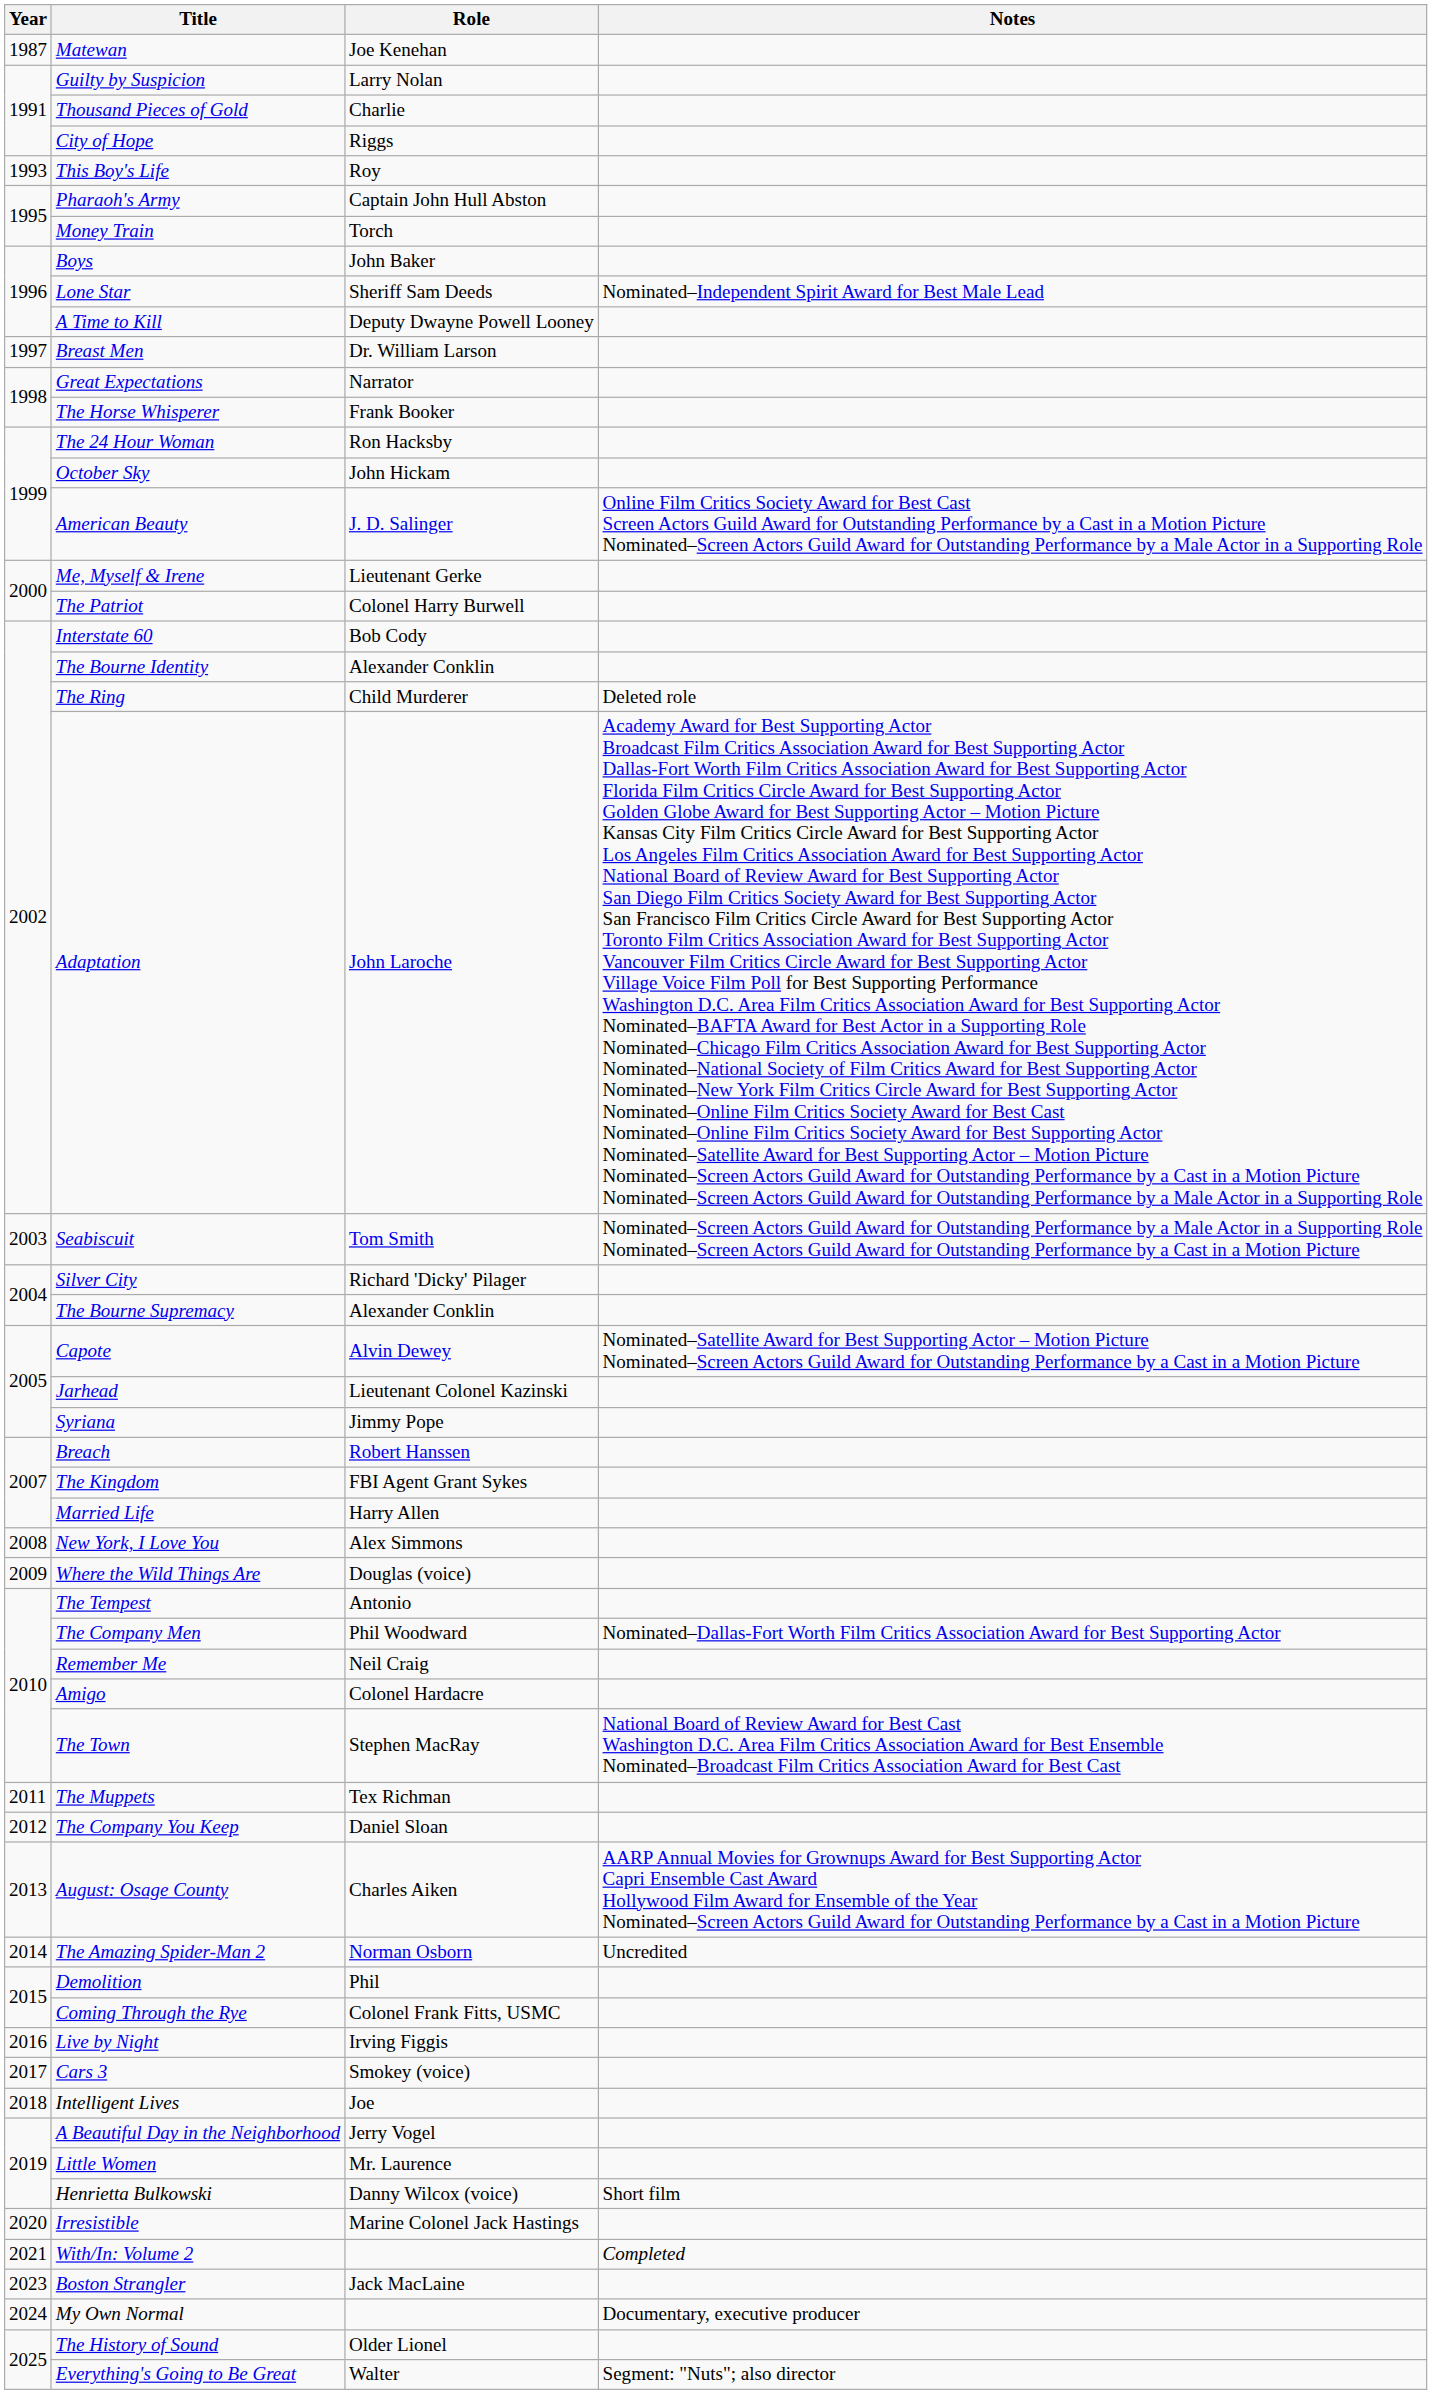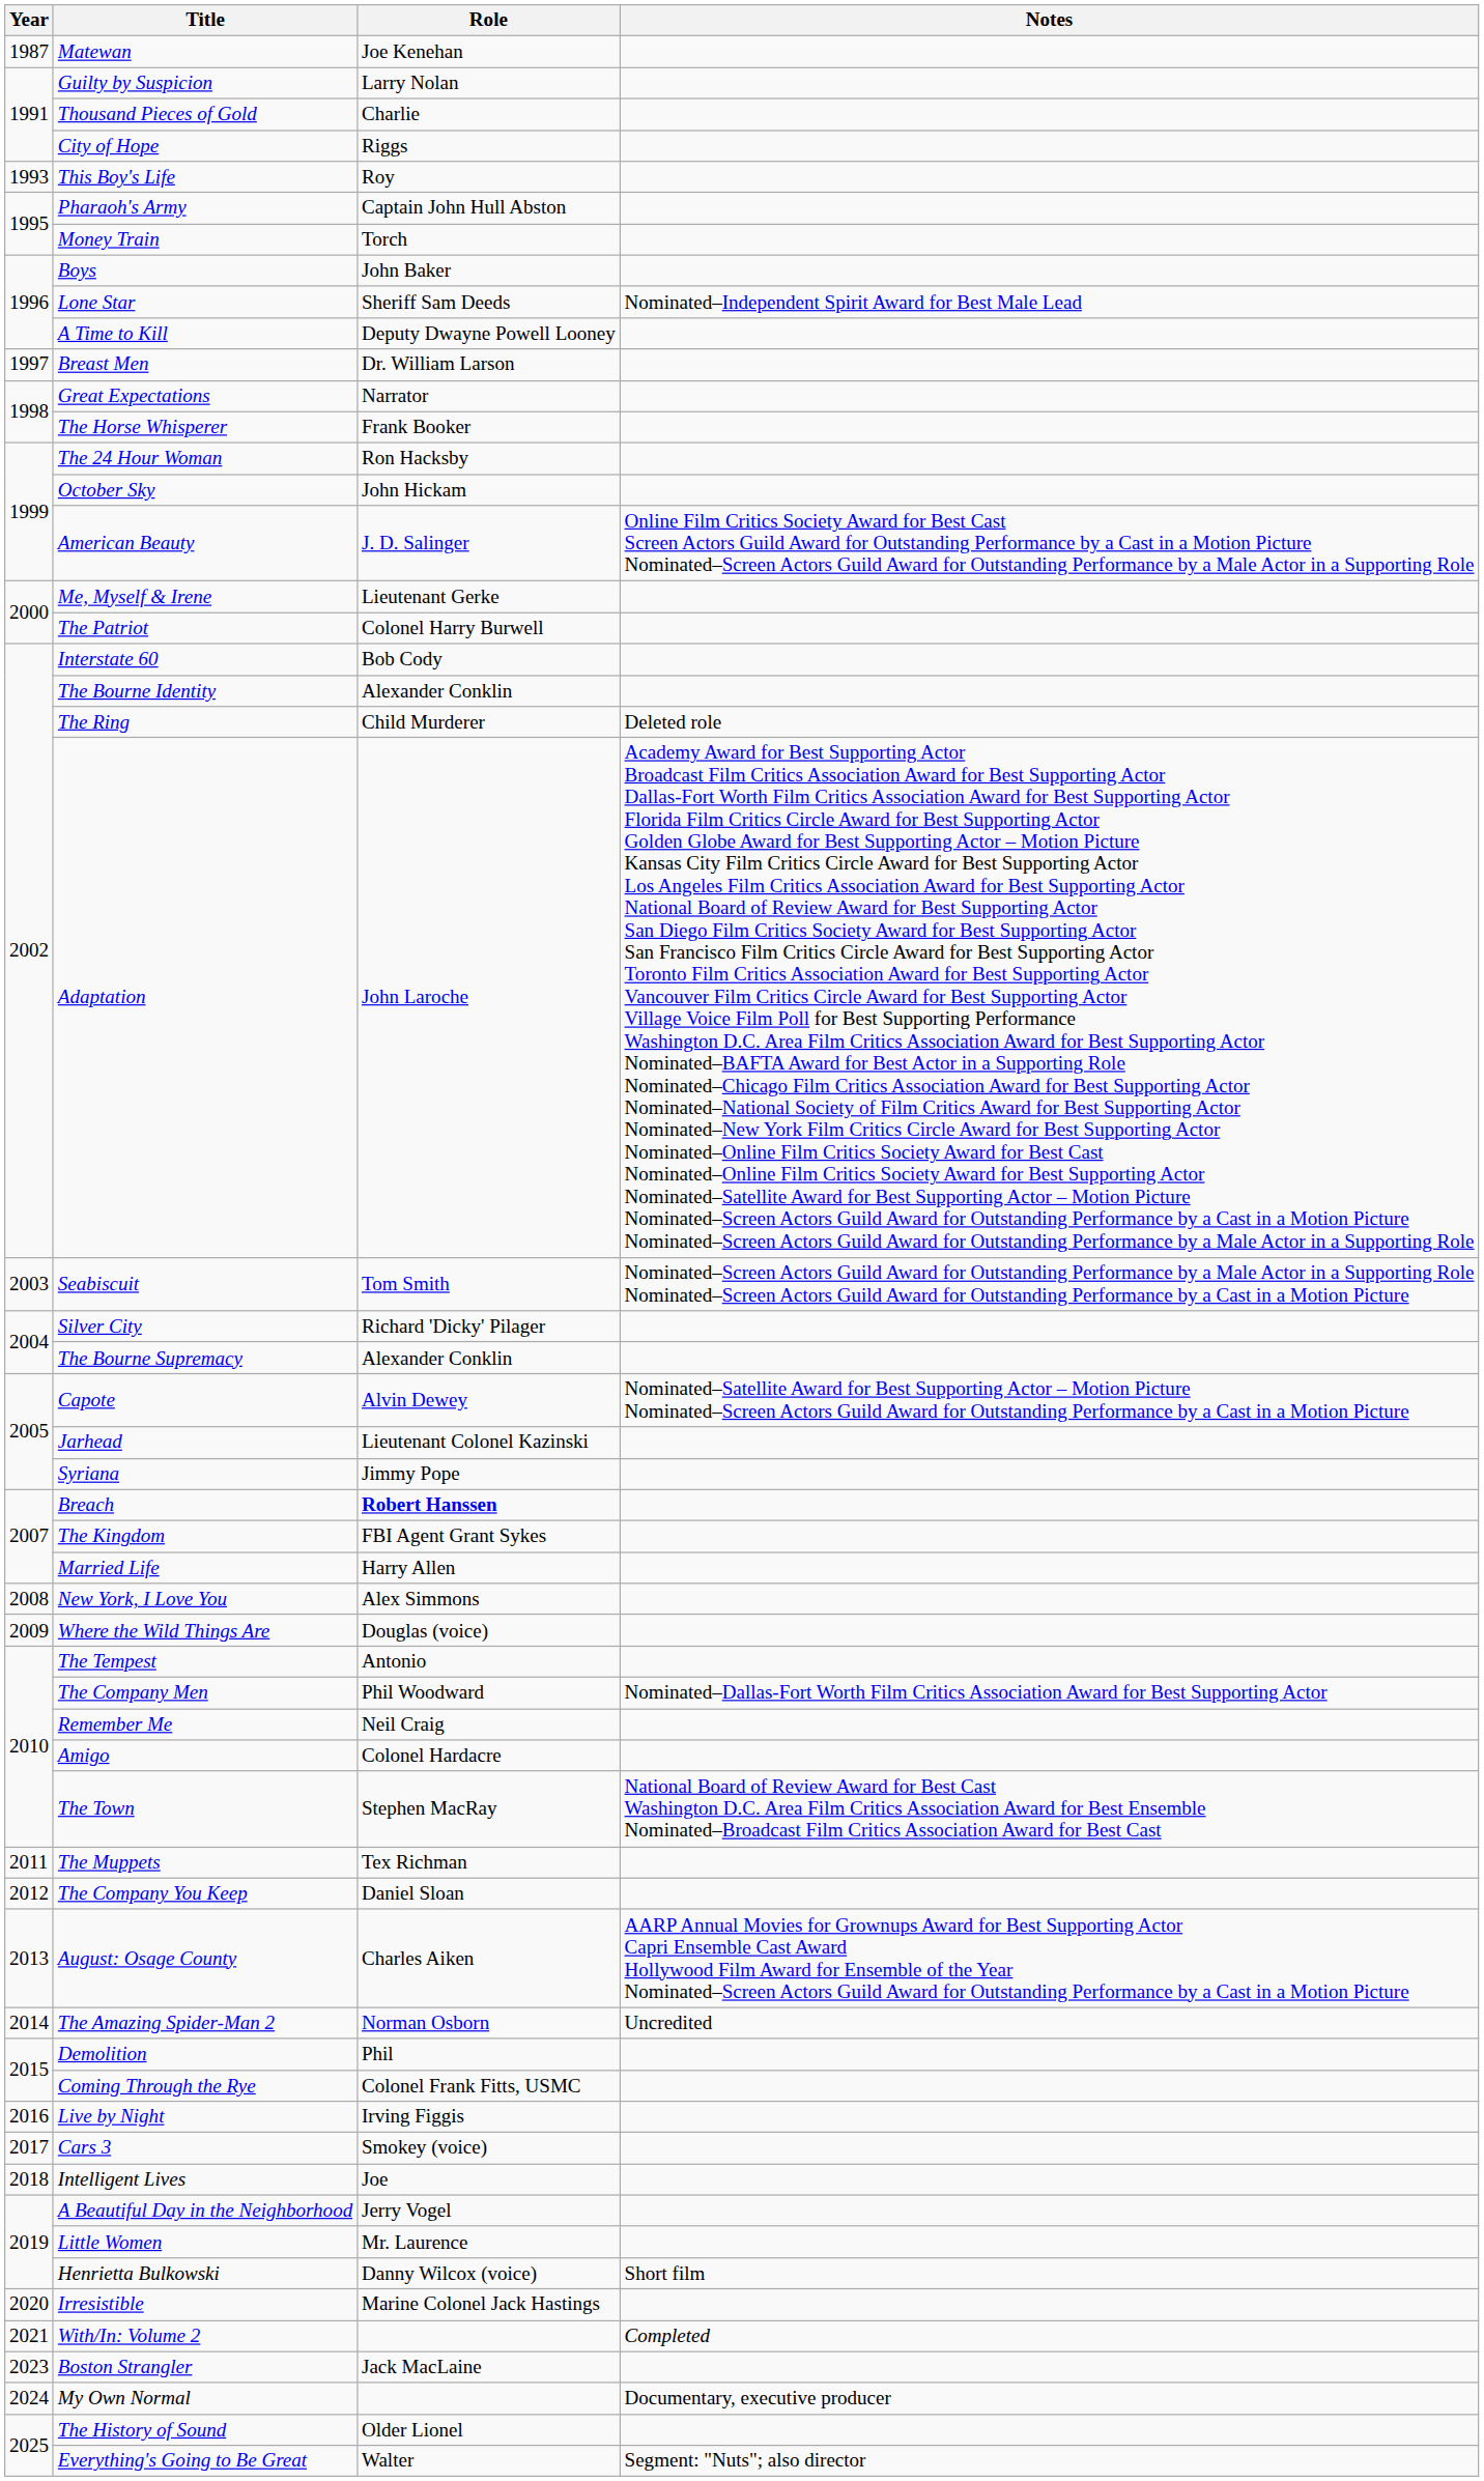Breach | Role: normal -> bold
